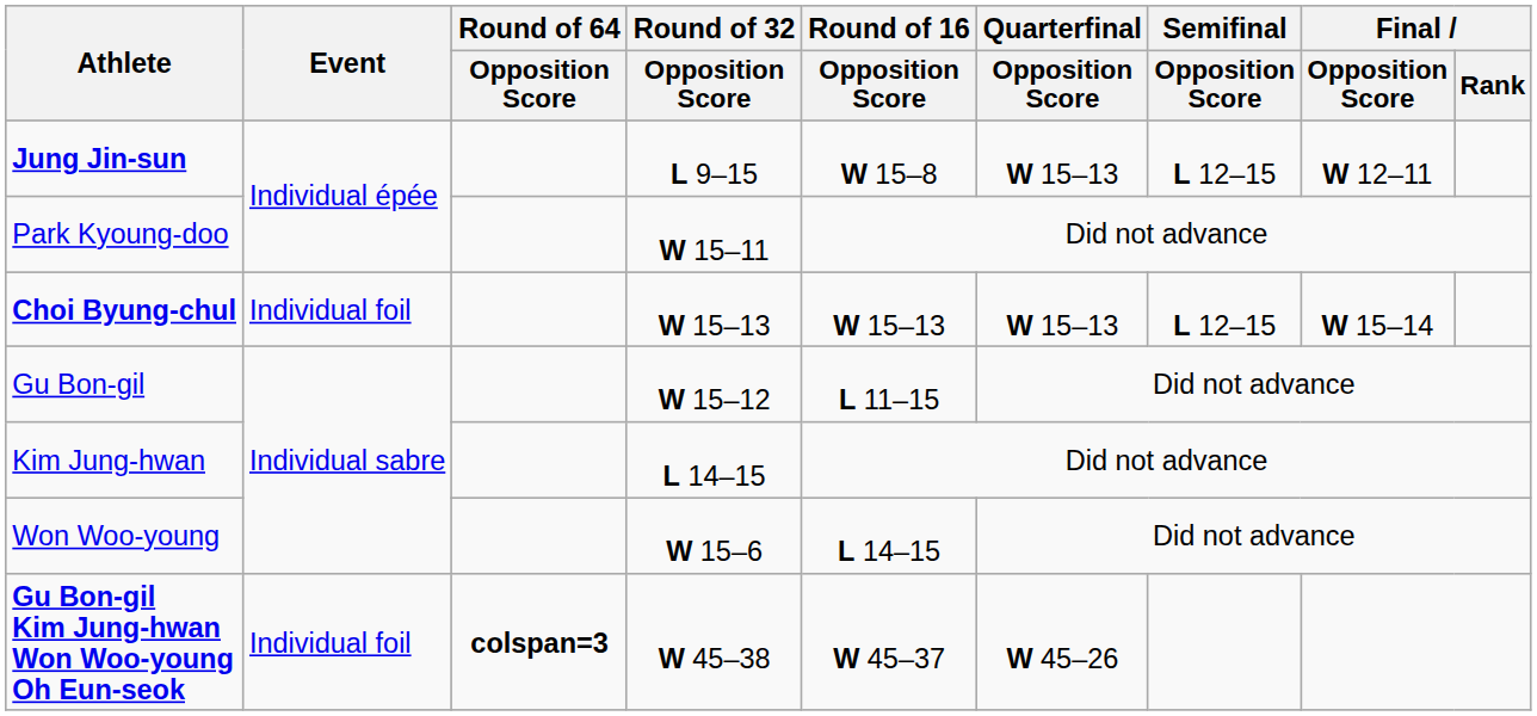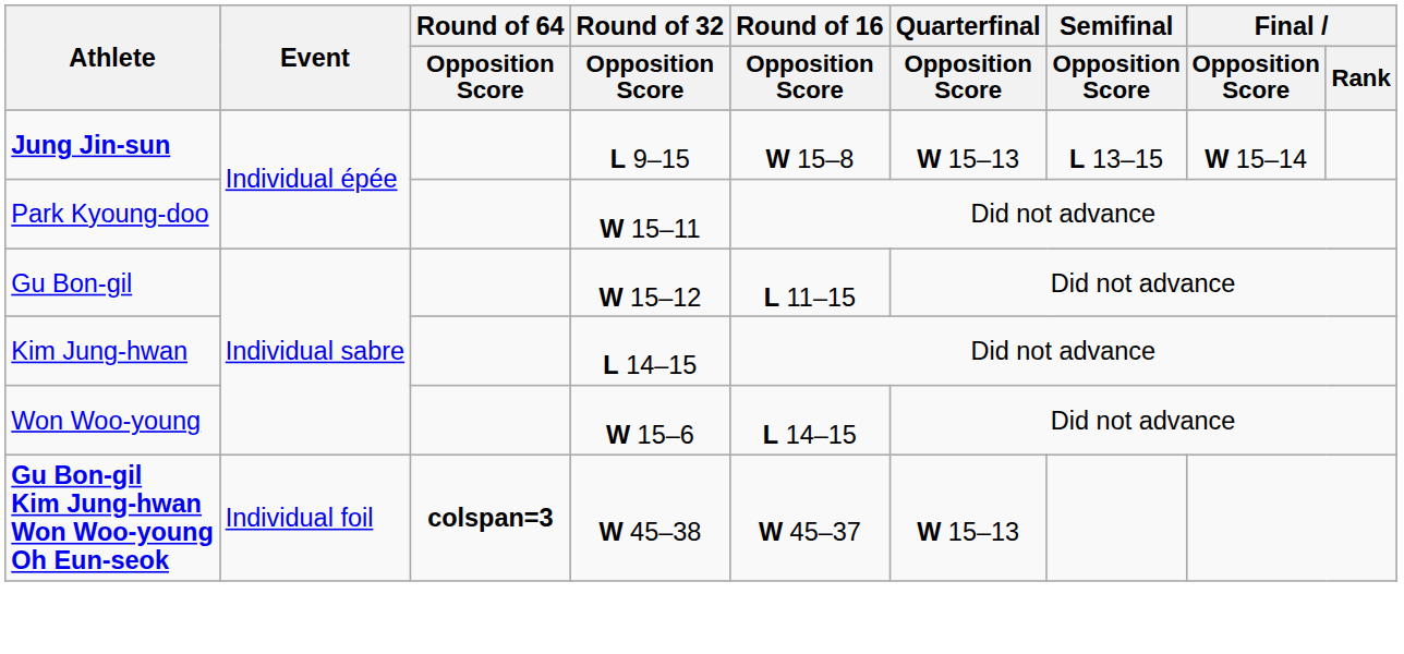Jung Jin-sun | Semifinal / Opposition Score: L 12–15 -> L 13–15
Jung Jin-sun | Final / Opposition Score: W 12–11 -> W 15–14
- row: Choi Byung-chul | Individual foil | W 15–13 | W 15–13 | W 15–13 | L 12–15 | W 15–14
Gu Bon-gil Kim Jung-hwan Won Woo-young Oh Eun-seok | Quarterfinal / Opposition Score: W 45–26 -> W 15–13
